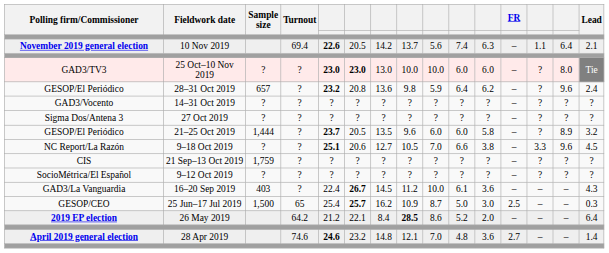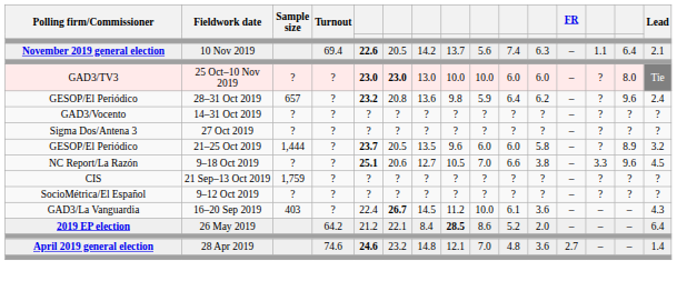- row: GESOP/CEO | 25 Jun–17 Jul 2019 | 1,500 | 65 | 25.4 | 25.7 | 16.2 | 10.9 | 8.7 | 5.0 | 3.0 | 2.5 | – | – | 0.3
